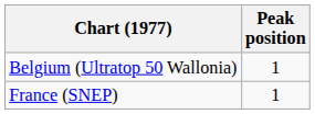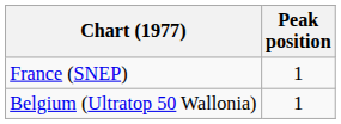rows swapped: France (SNEP) <-> Belgium (Ultratop 50 Wallonia)
